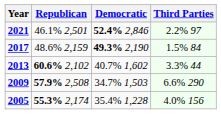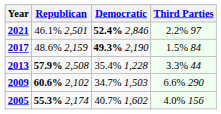2013 | Republican: 60.6% 2,102 -> 57.9% 2,508
2013 | Democratic: 40.7% 1,602 -> 35.4% 1,228
2009 | Republican: 57.9% 2,508 -> 60.6% 2,102
2005 | Democratic: 35.4% 1,228 -> 40.7% 1,602
